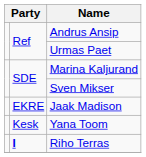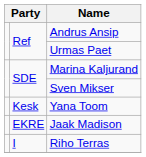rows swapped: Yana Toom <-> Jaak Madison
Riho Terras | column 2: bold -> normal
